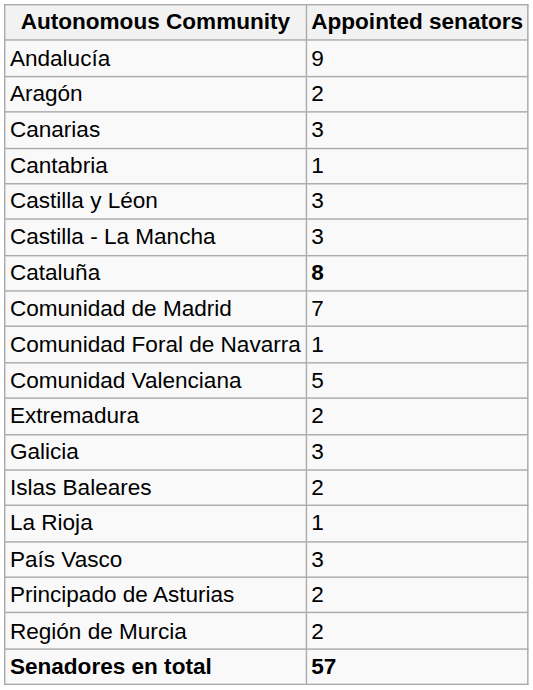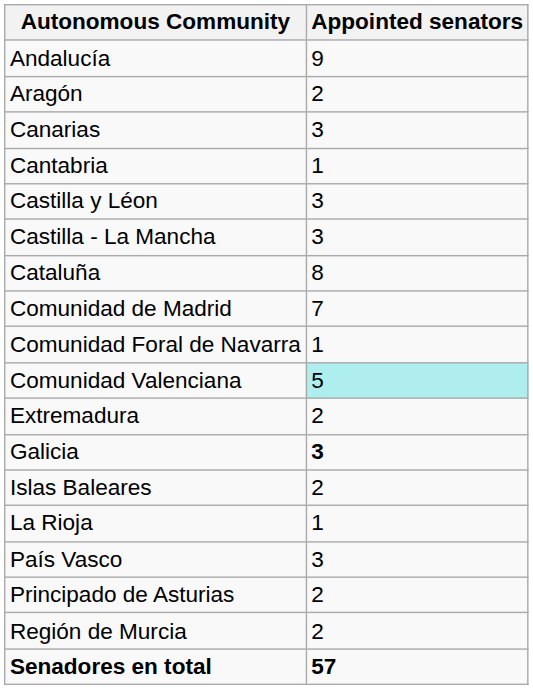Cataluña | Appointed senators: bold -> normal
Comunidad Valenciana | Appointed senators: no background -> paleturquoise background
Galicia | Appointed senators: normal -> bold
